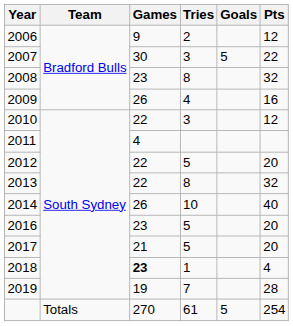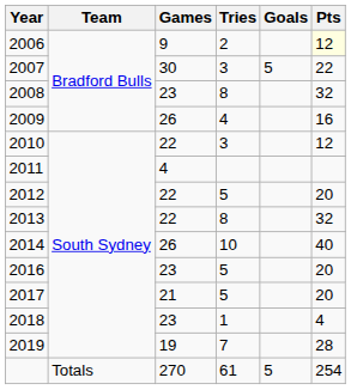2006 | Pts: no background -> lightyellow background
2018 | Games: bold -> normal
